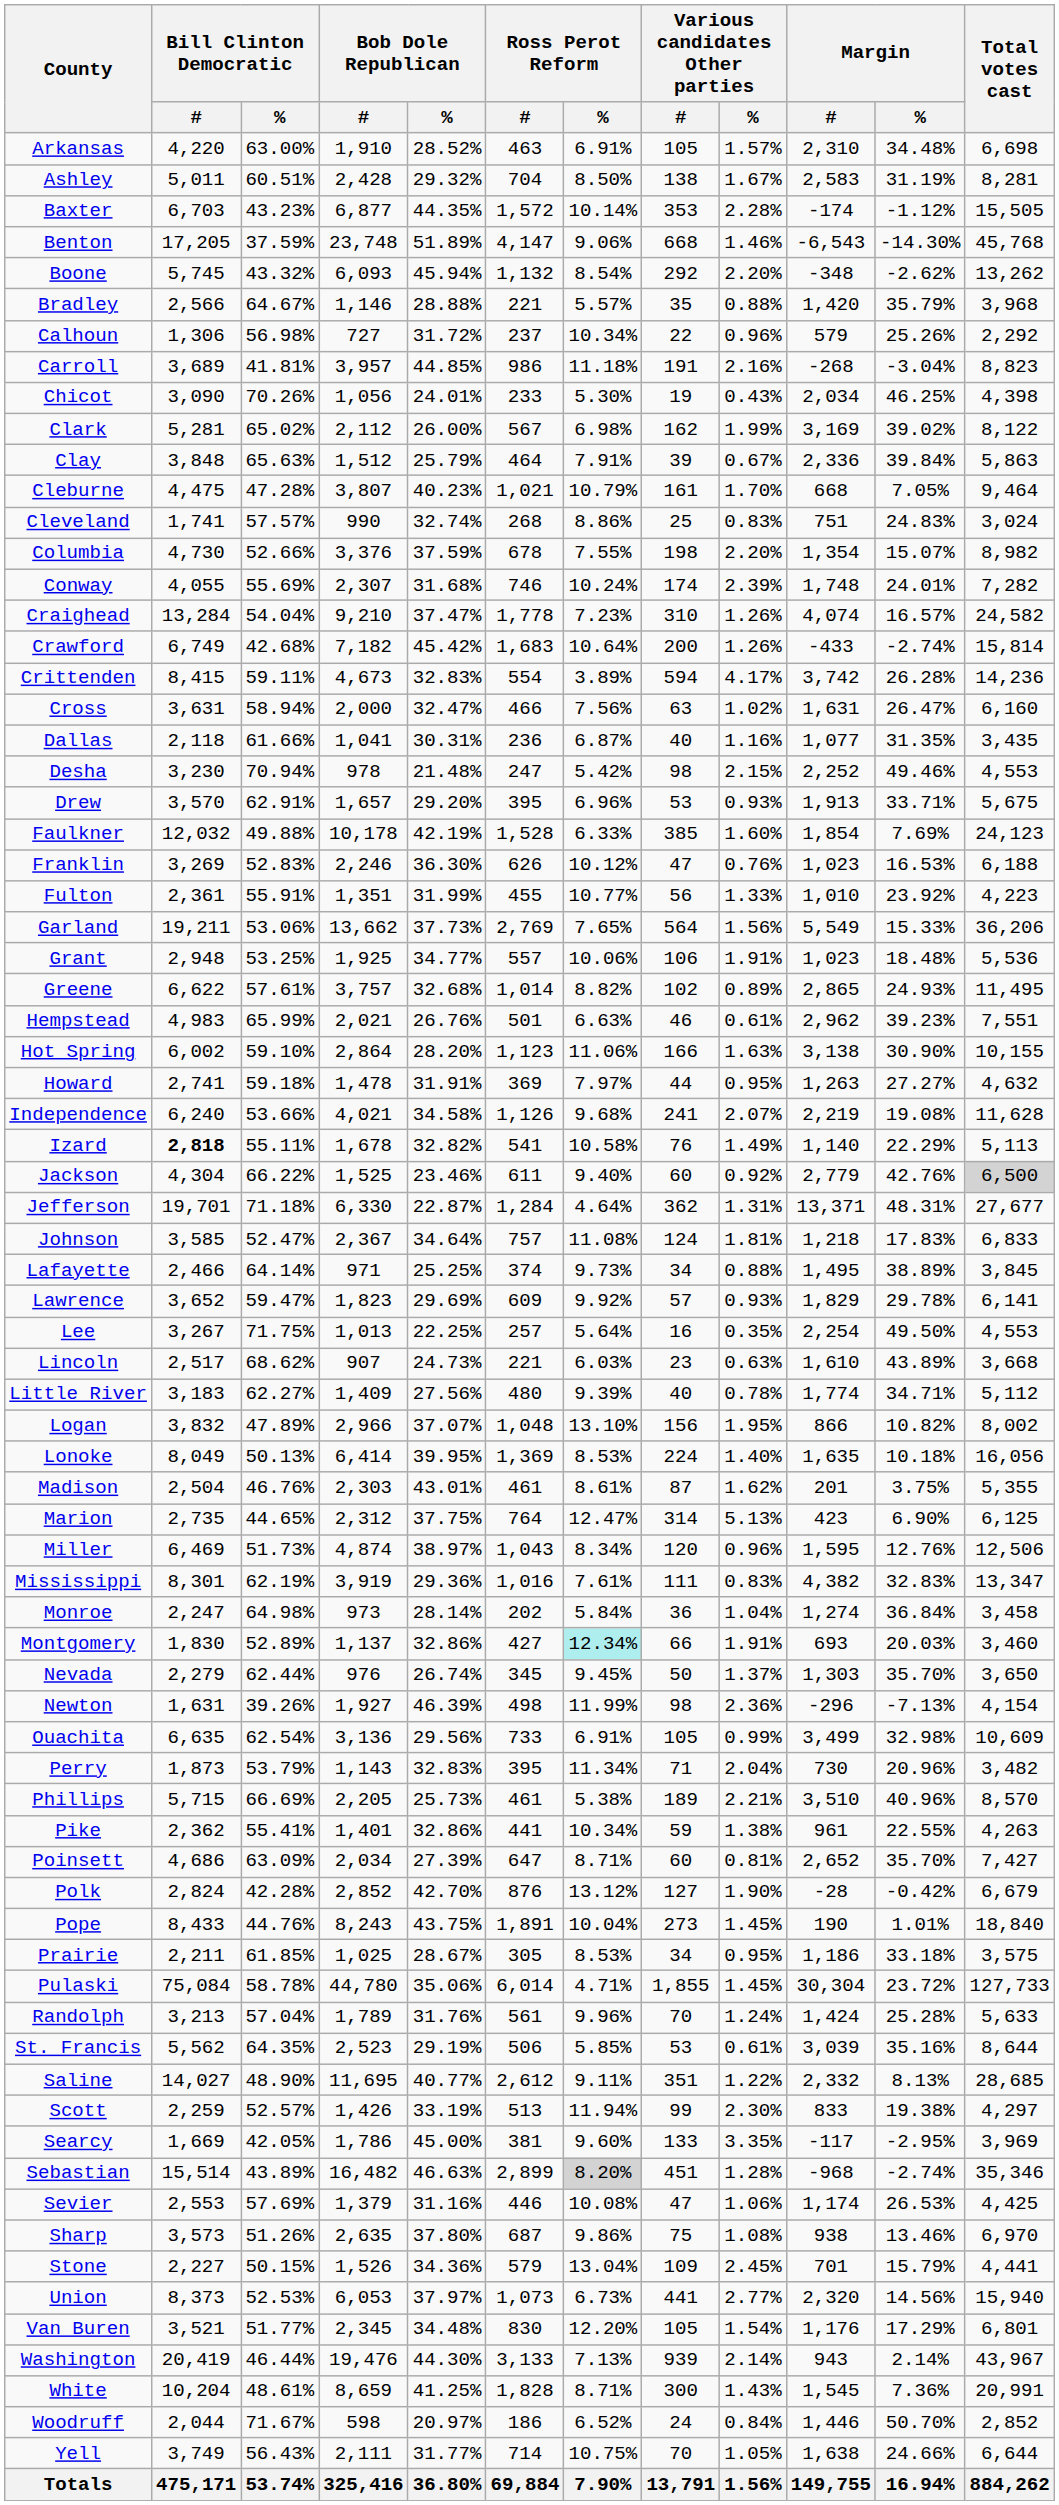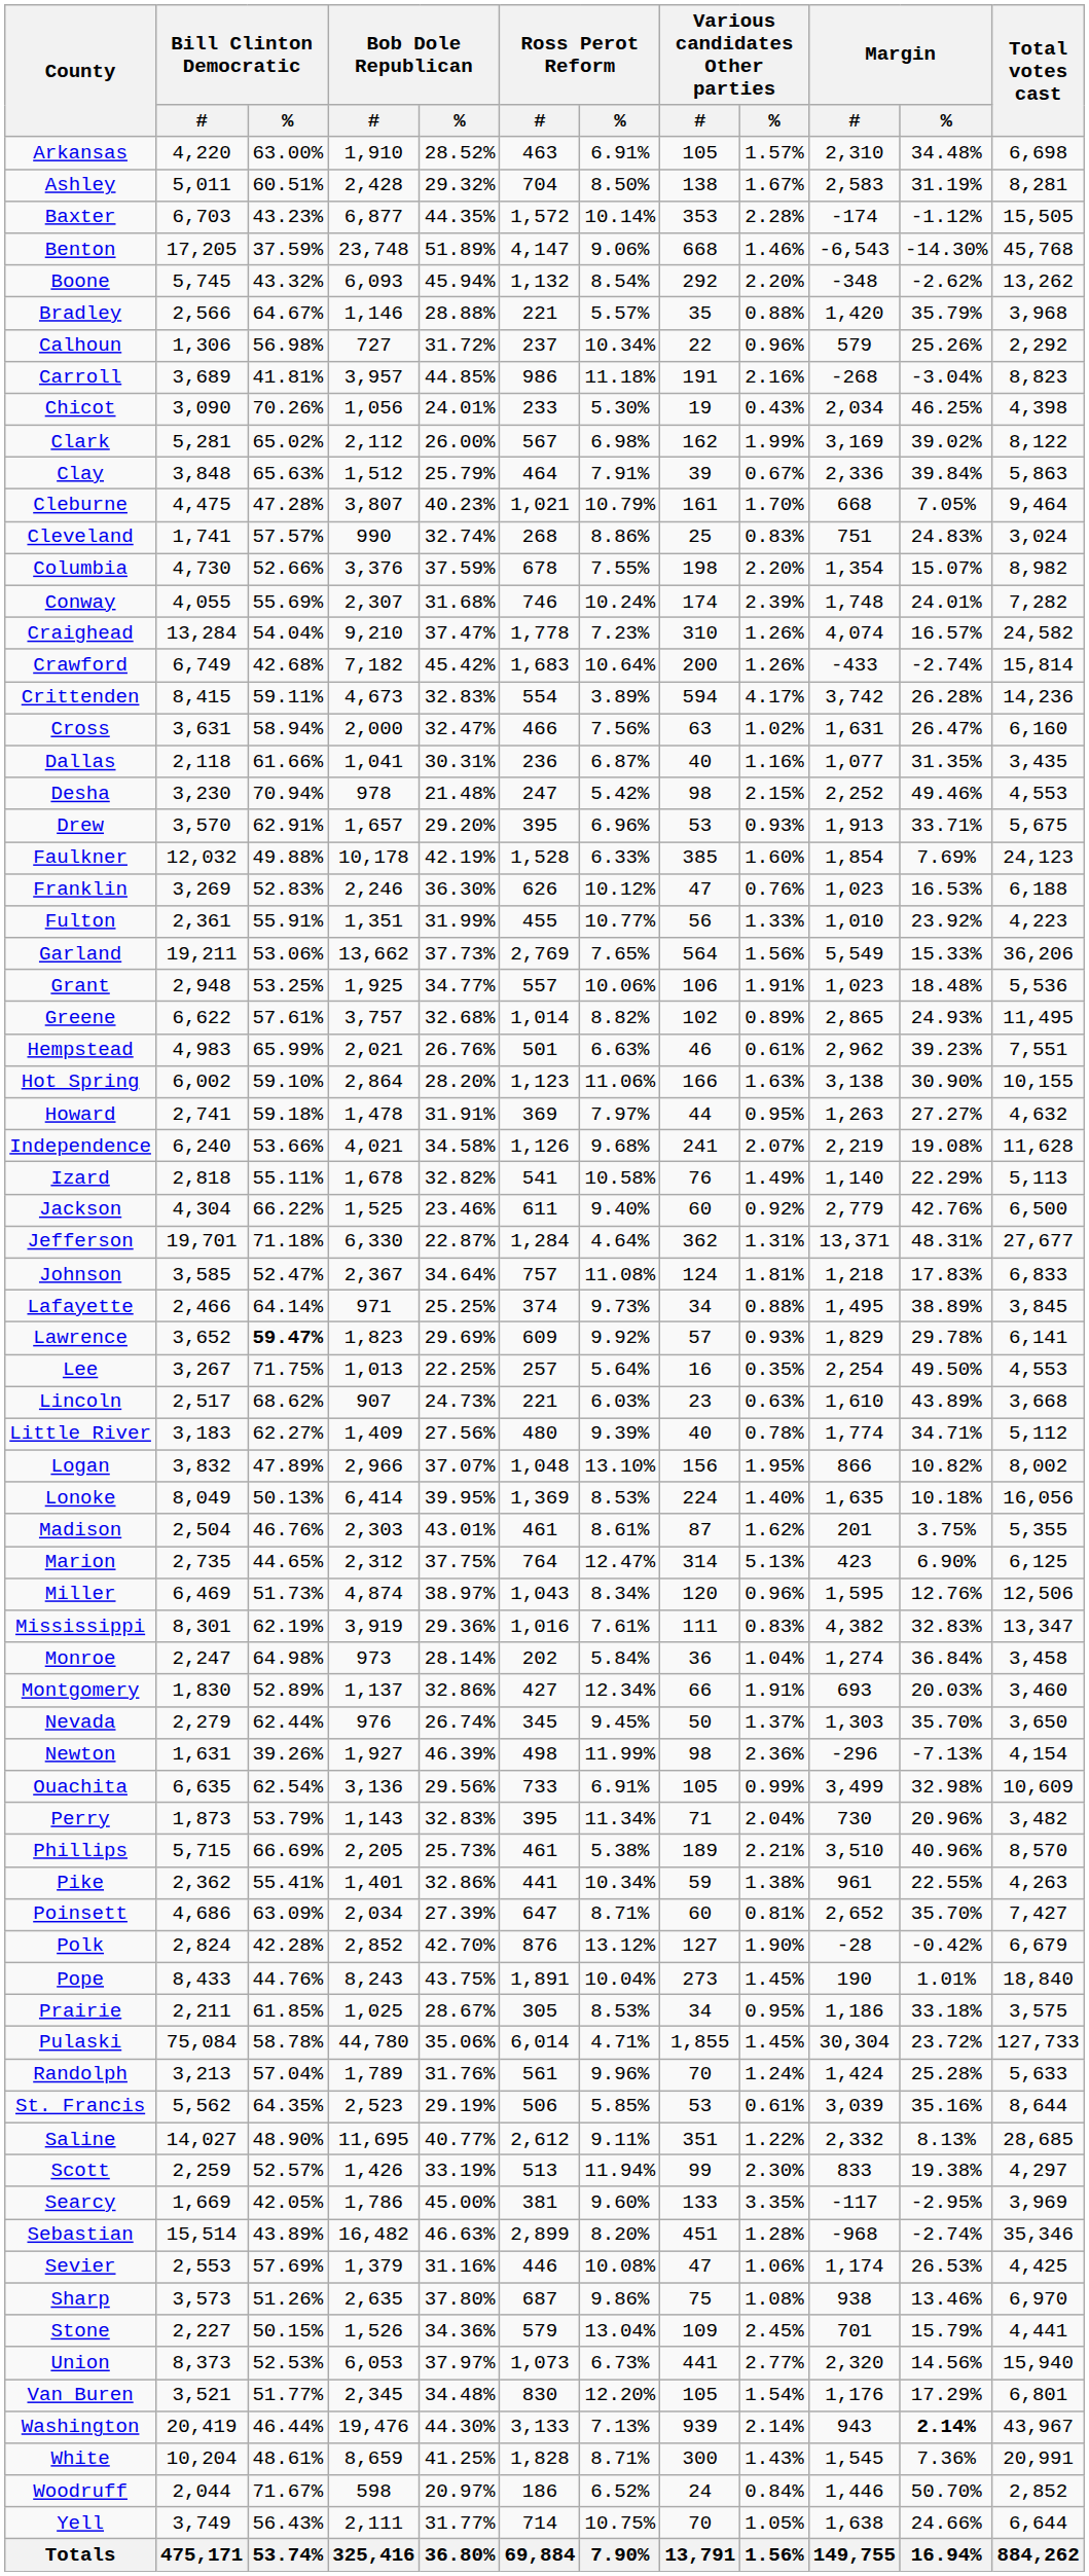Izard | Bill Clinton Democratic / #: bold -> normal
Jackson | Total votes cast: lightgrey background -> no background
Lawrence | Bill Clinton Democratic / %: normal -> bold
Montgomery | Ross Perot Reform / %: paleturquoise background -> no background
Sebastian | Ross Perot Reform / %: lightgrey background -> no background
Washington | Margin / %: normal -> bold
